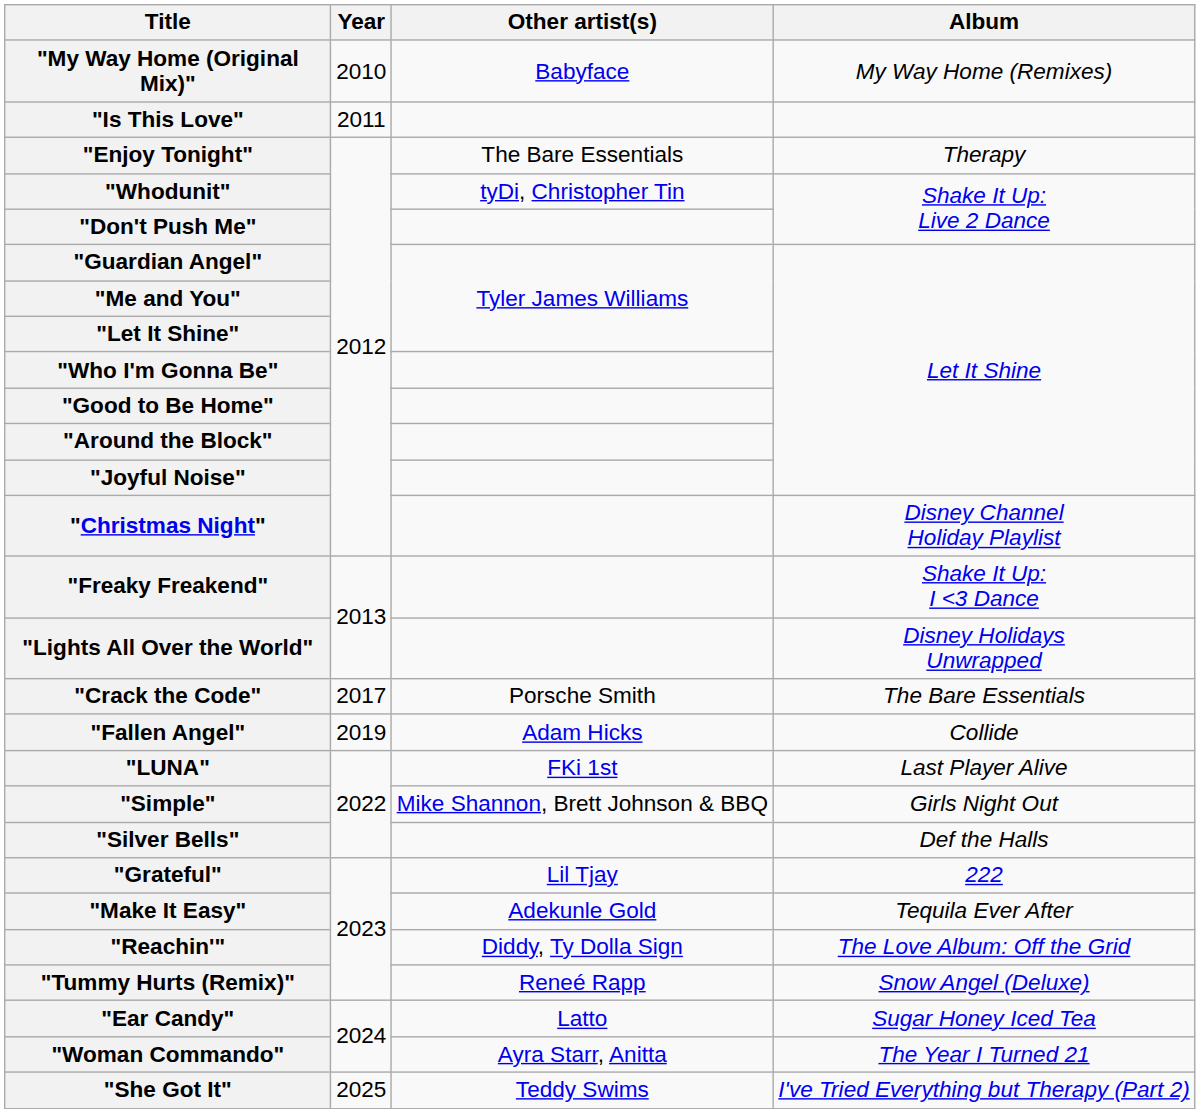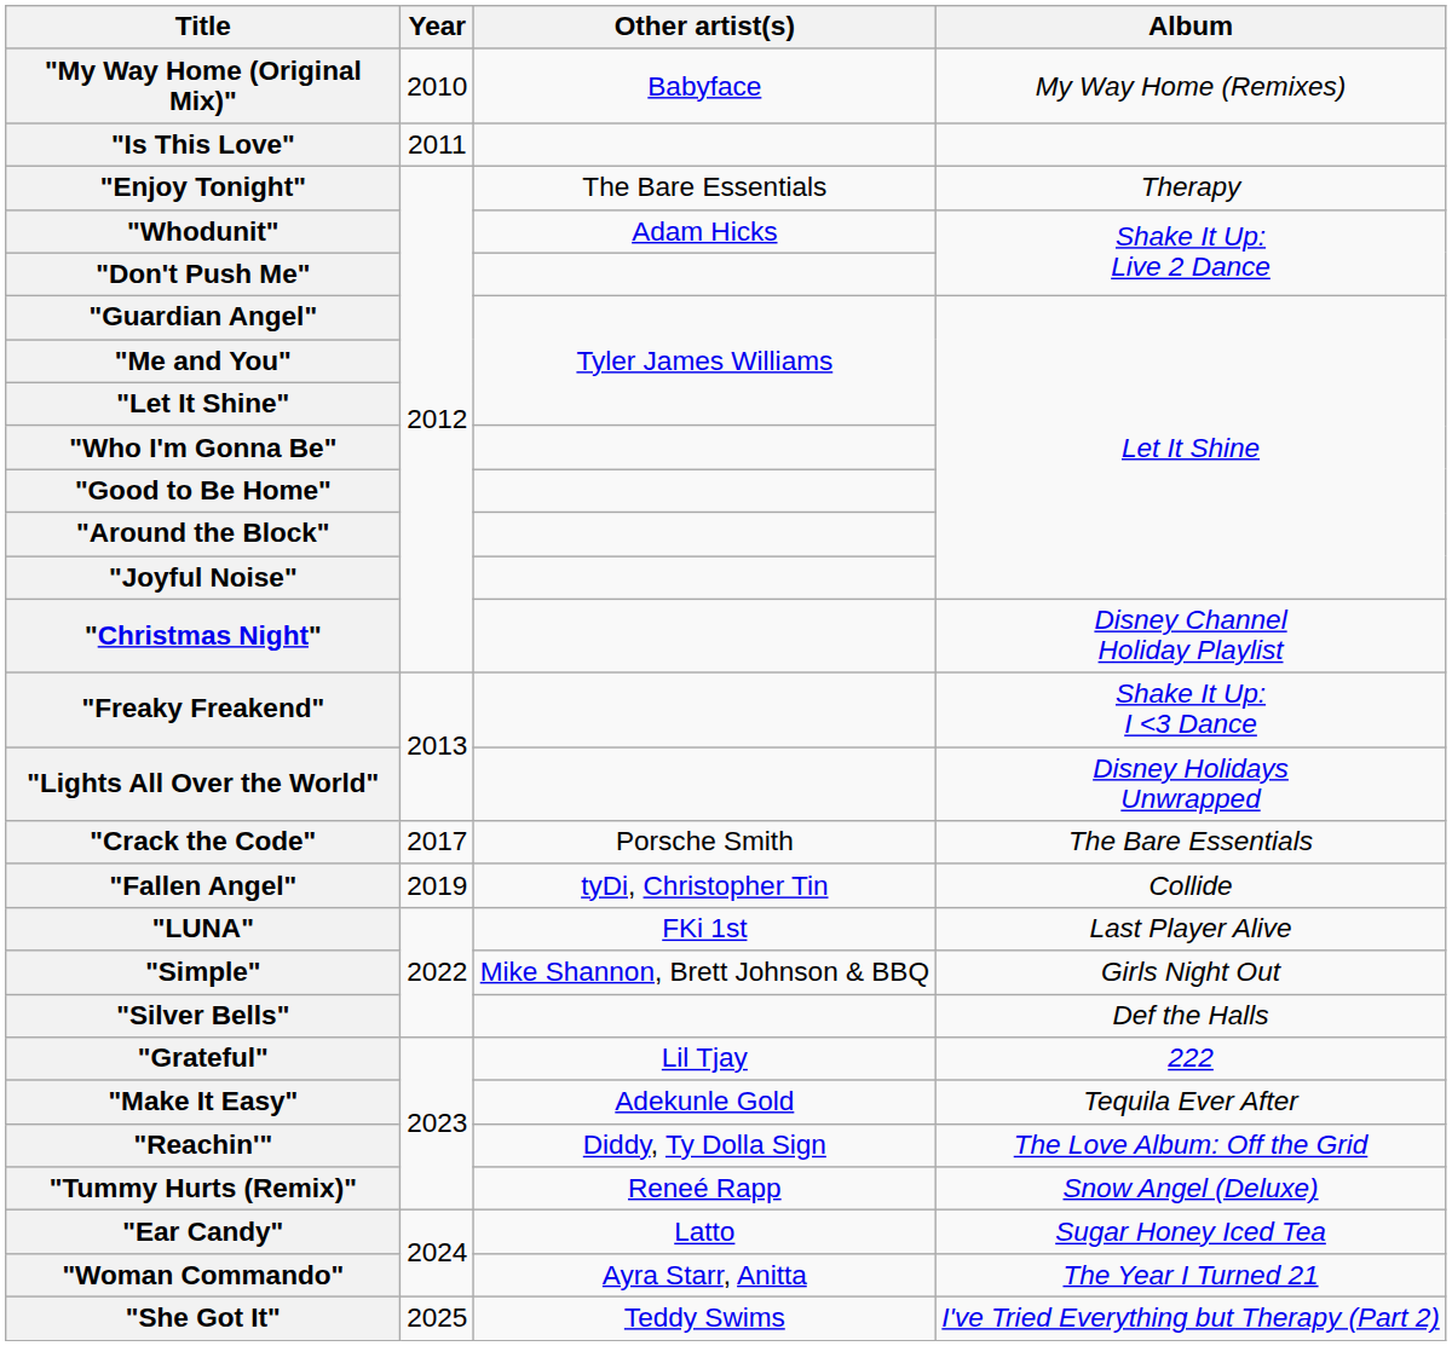"Whodunit" | Other artist(s): tyDi, Christopher Tin -> Adam Hicks
"Fallen Angel" | Other artist(s): Adam Hicks -> tyDi, Christopher Tin
